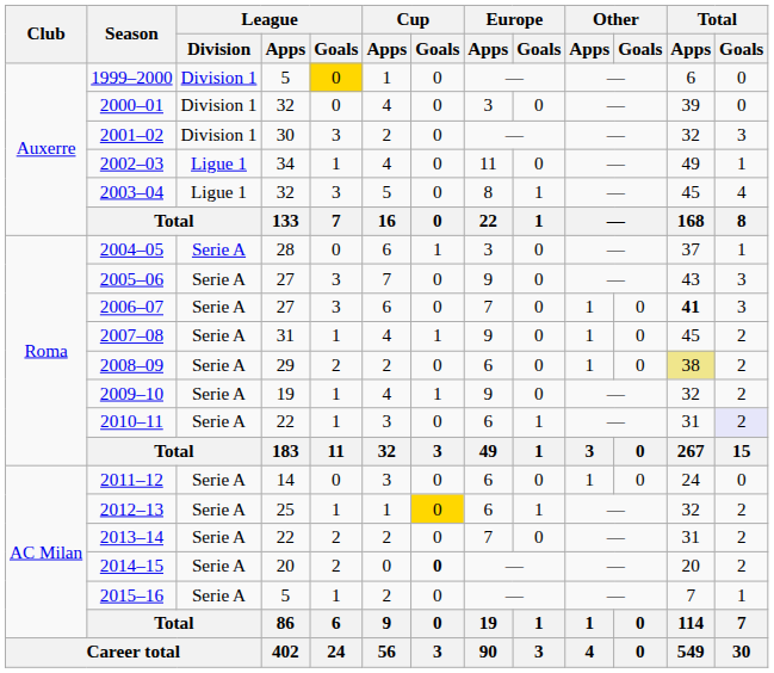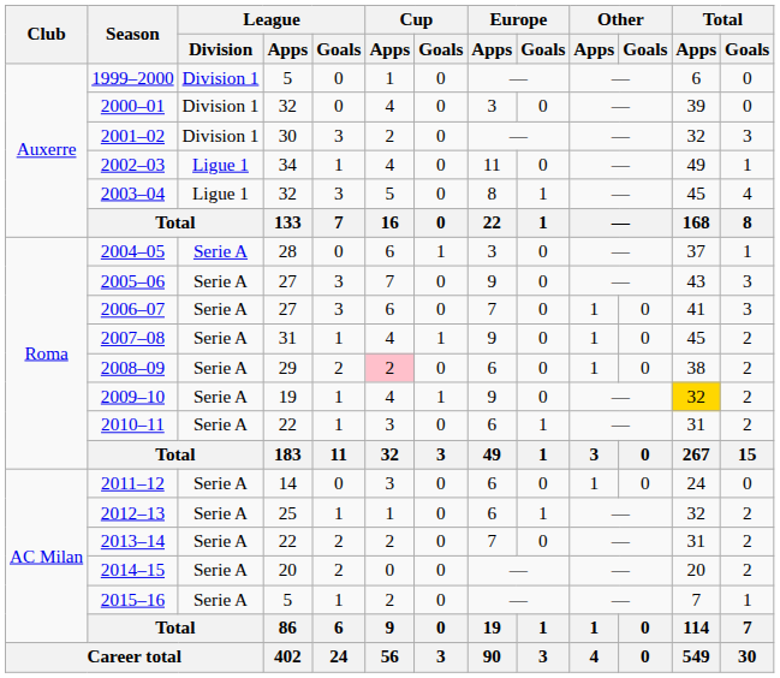1999–2000 | League / Goals: gold background -> no background
2006–07 | Total / Apps: bold -> normal
2008–09 | Cup / Apps: no background -> pink background
2008–09 | Total / Apps: khaki background -> no background
2009–10 | Total / Apps: no background -> gold background
2010–11 | Total / Goals: lavender background -> no background
2012–13 | Cup / Goals: gold background -> no background
2014–15 | Cup / Goals: bold -> normal
